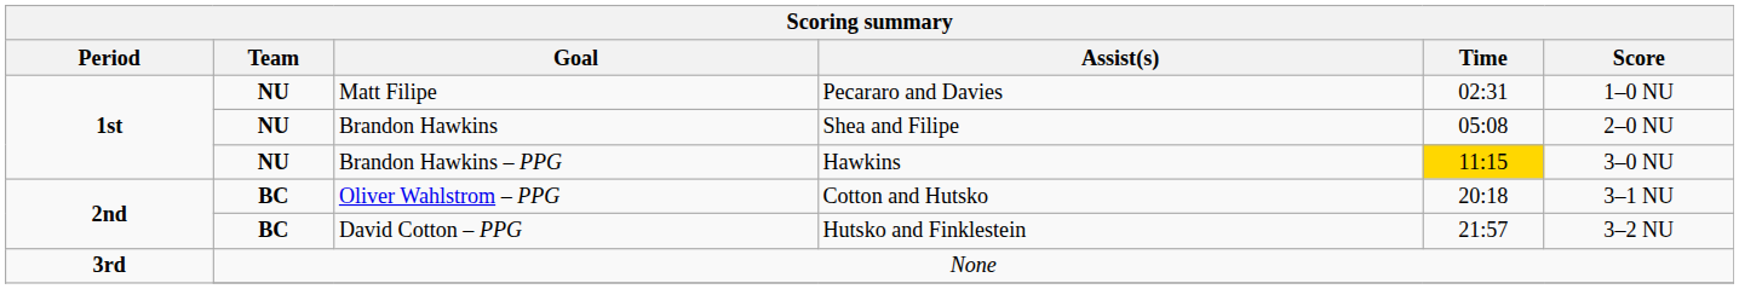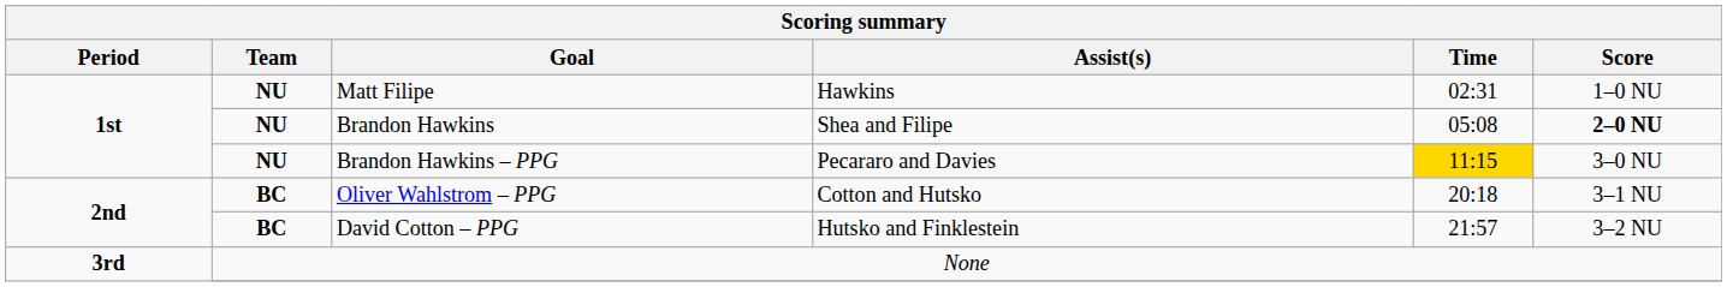Matt Filipe | Assist(s): Pecararo and Davies -> Hawkins
Brandon Hawkins | Score: normal -> bold
Brandon Hawkins – PPG | Assist(s): Hawkins -> Pecararo and Davies
